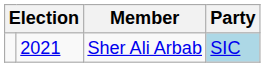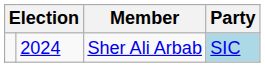Sher Ali Arbab | column 2: 2021 -> 2024
